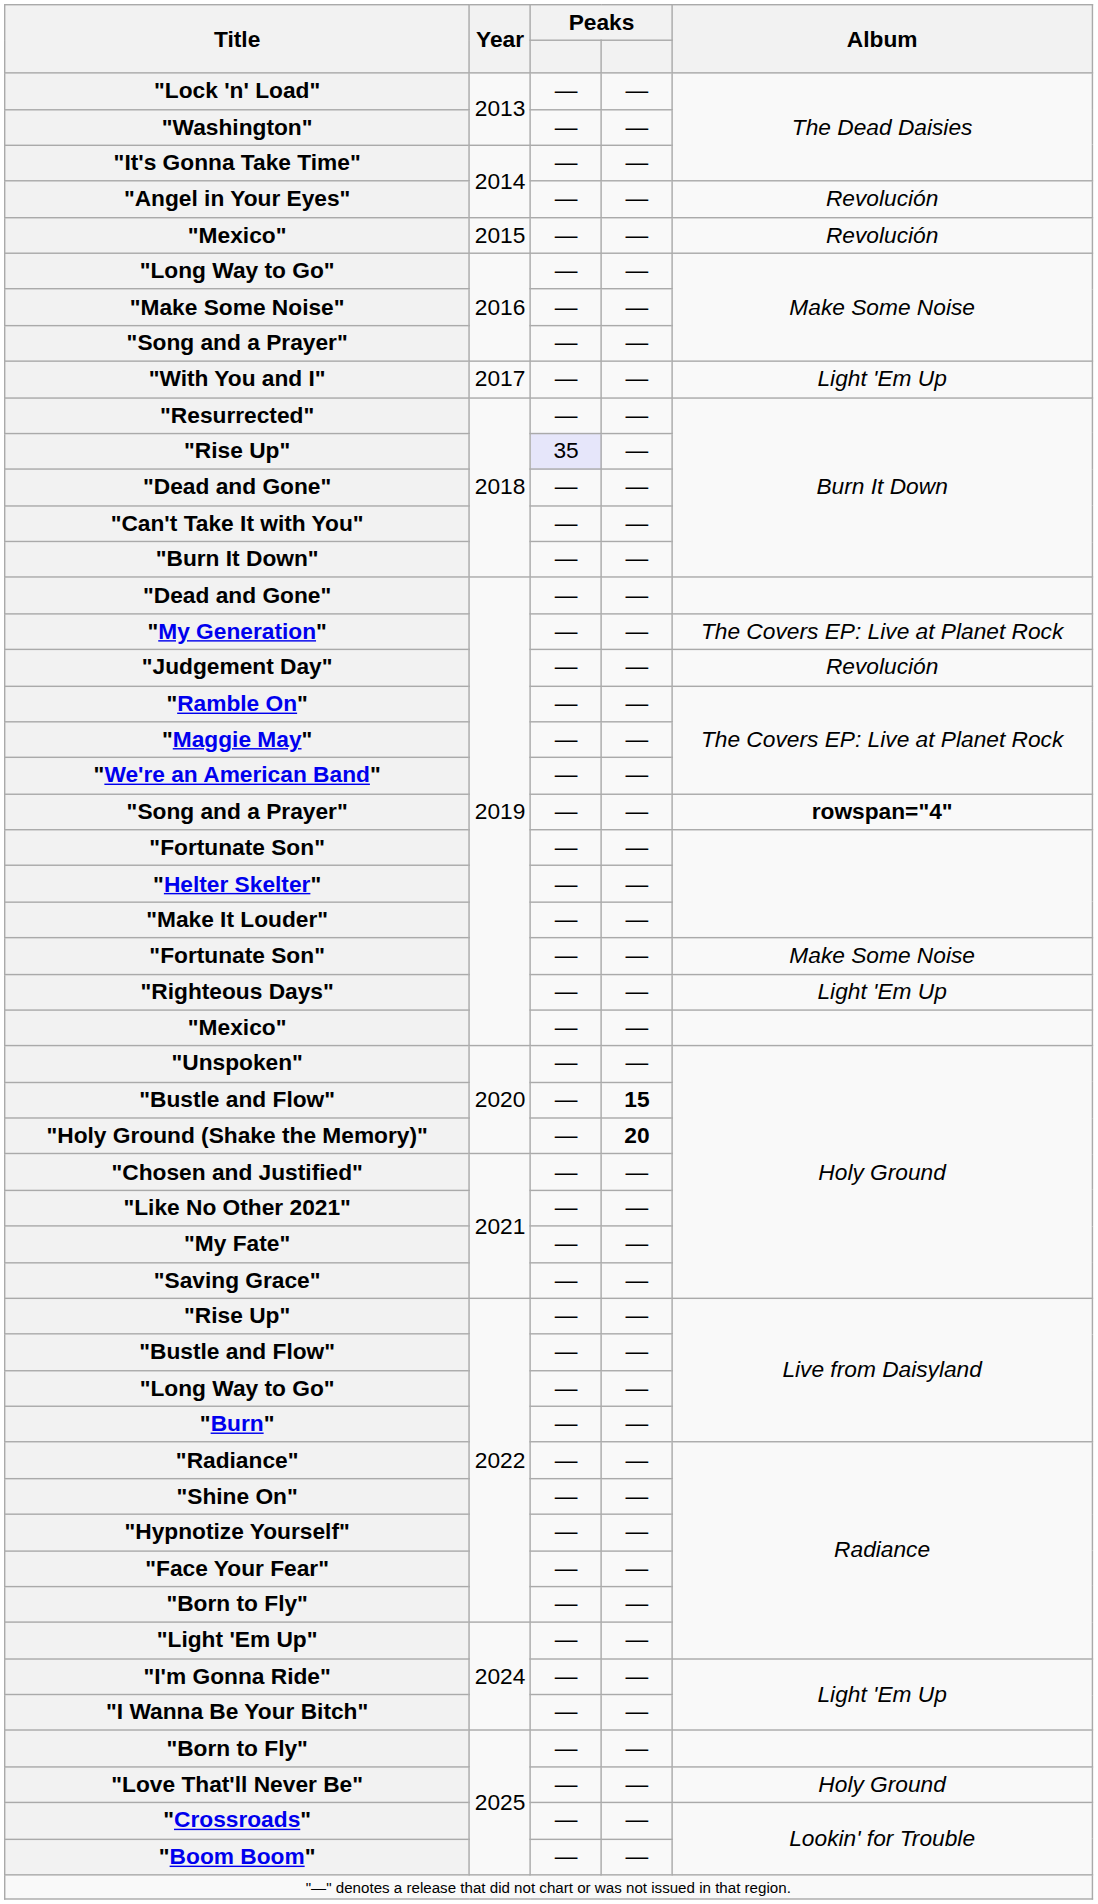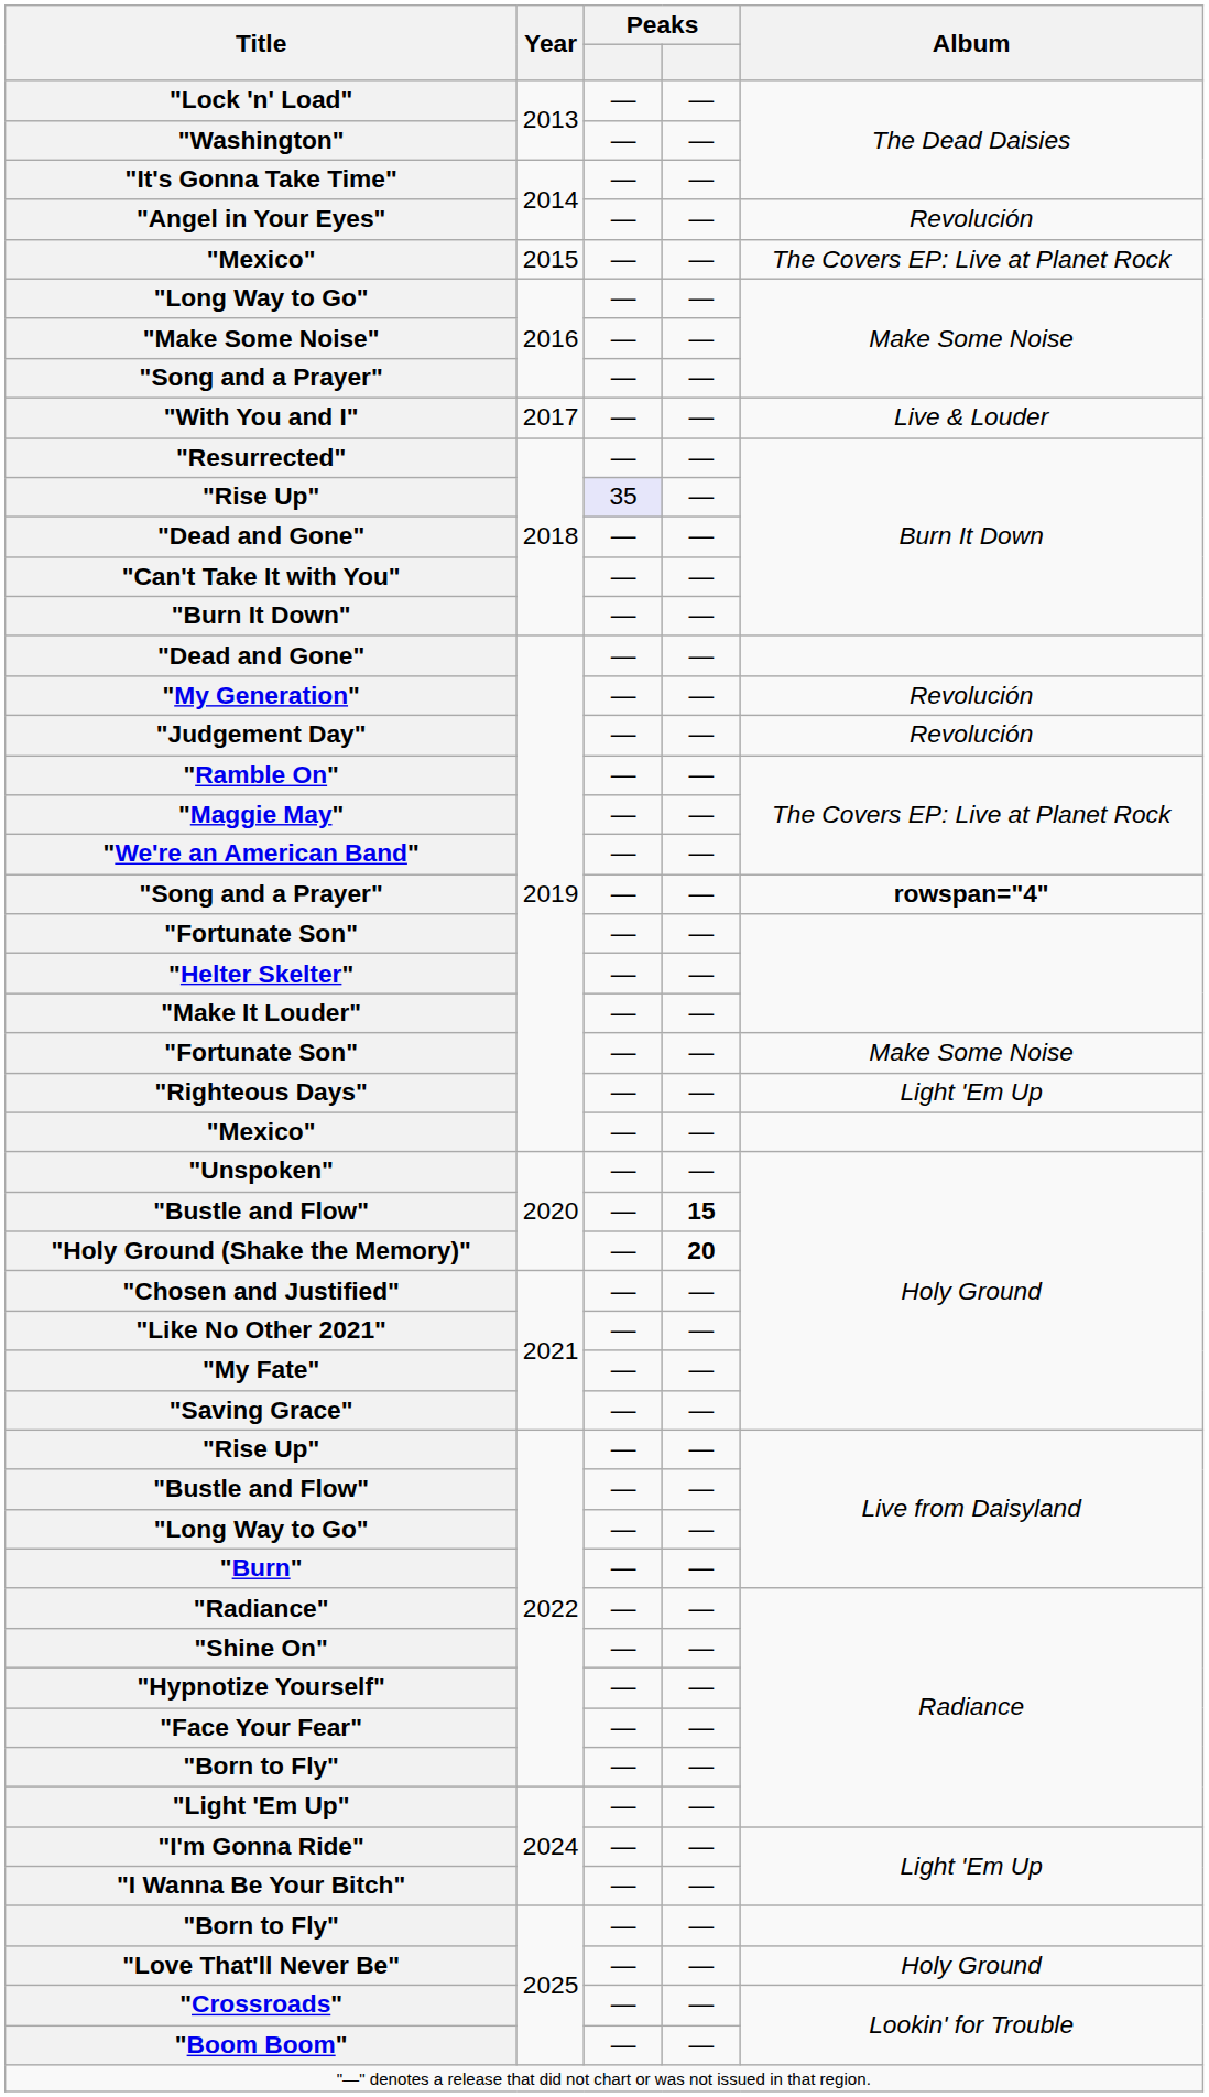"Mexico" / 2015 | Album: Revolución -> The Covers EP: Live at Planet Rock
"With You and I" | Album: Light 'Em Up -> Live & Louder
"My Generation" | Album: The Covers EP: Live at Planet Rock -> Revolución
